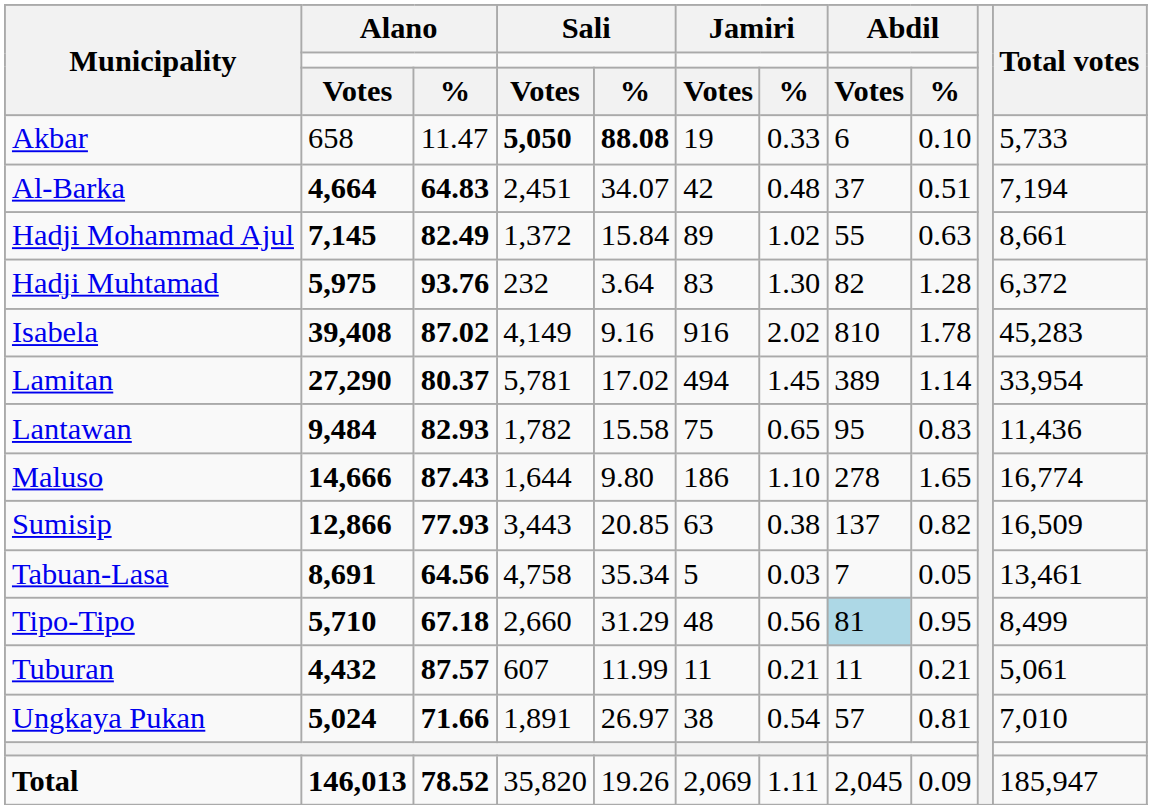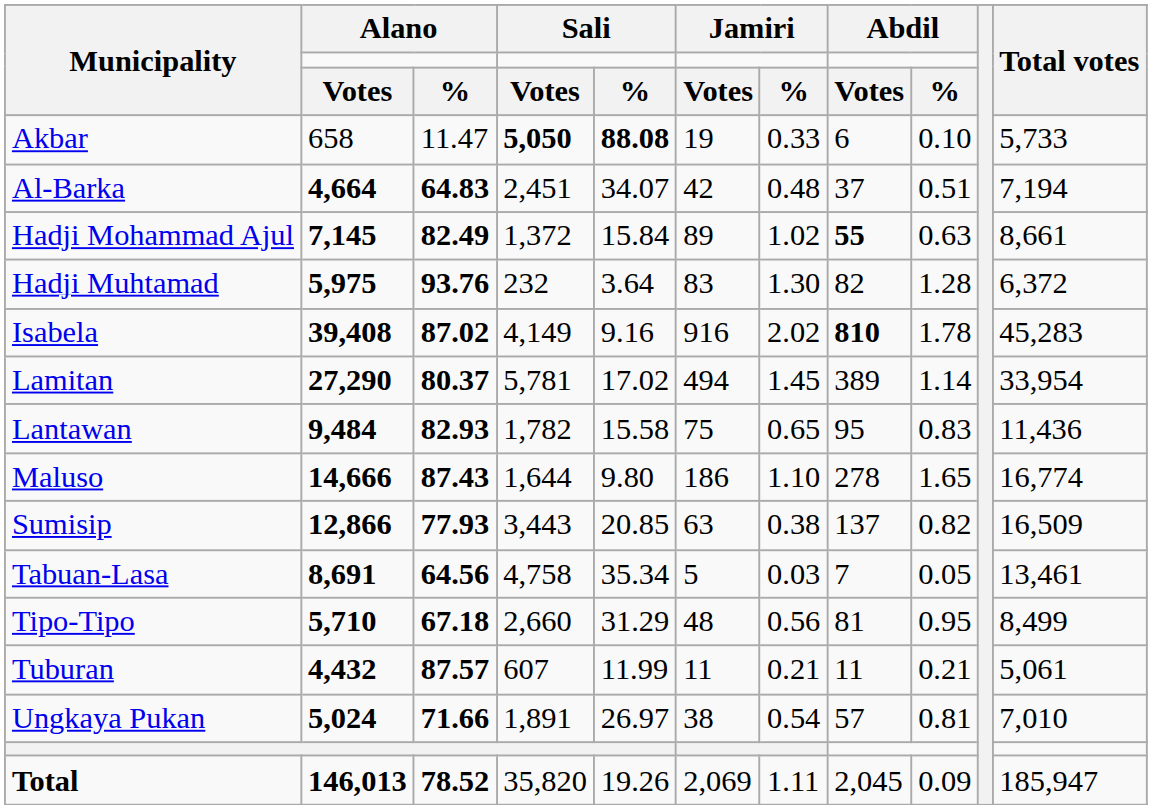Hadji Mohammad Ajul | column 8: normal -> bold
Isabela | column 8: normal -> bold
Tipo-Tipo | column 8: lightblue background -> no background
